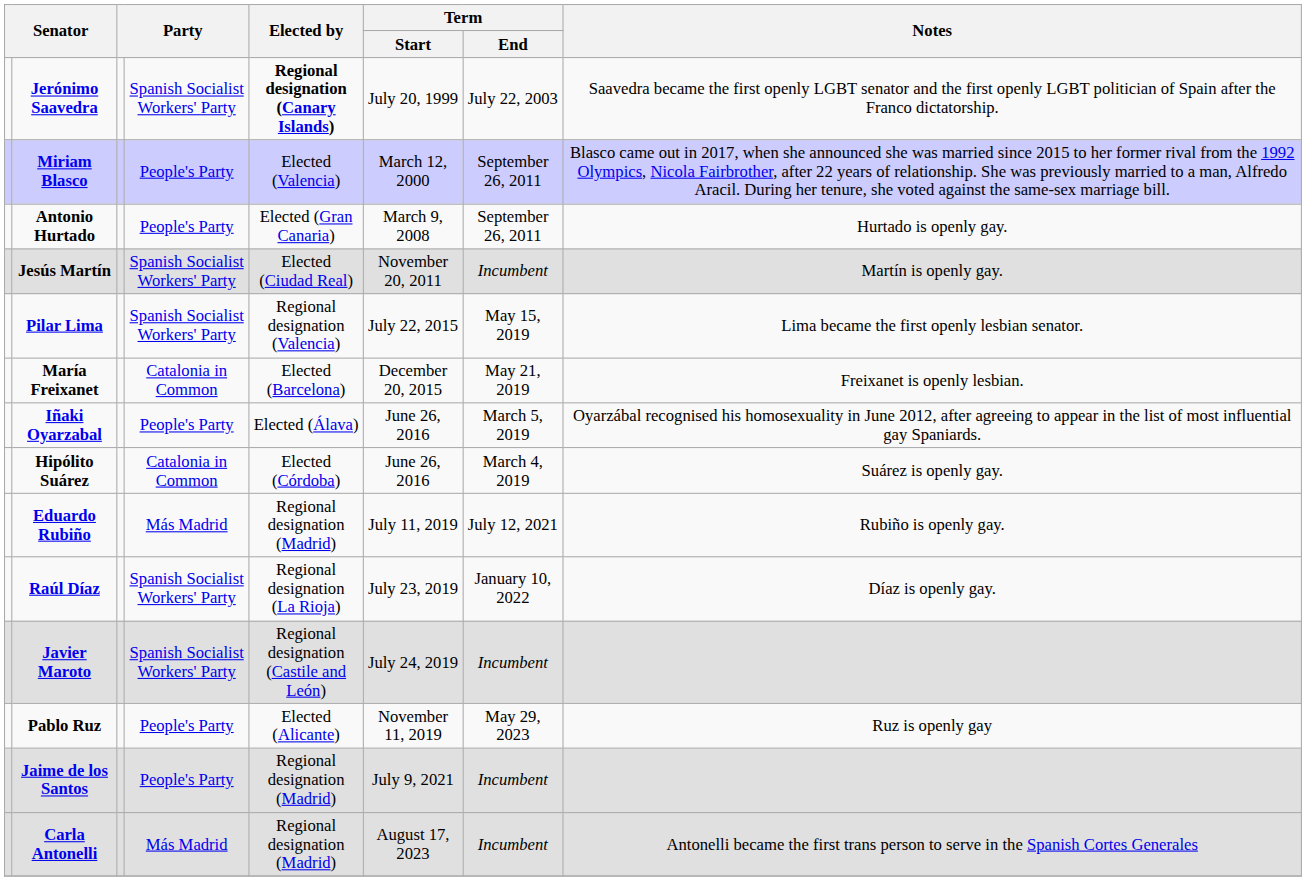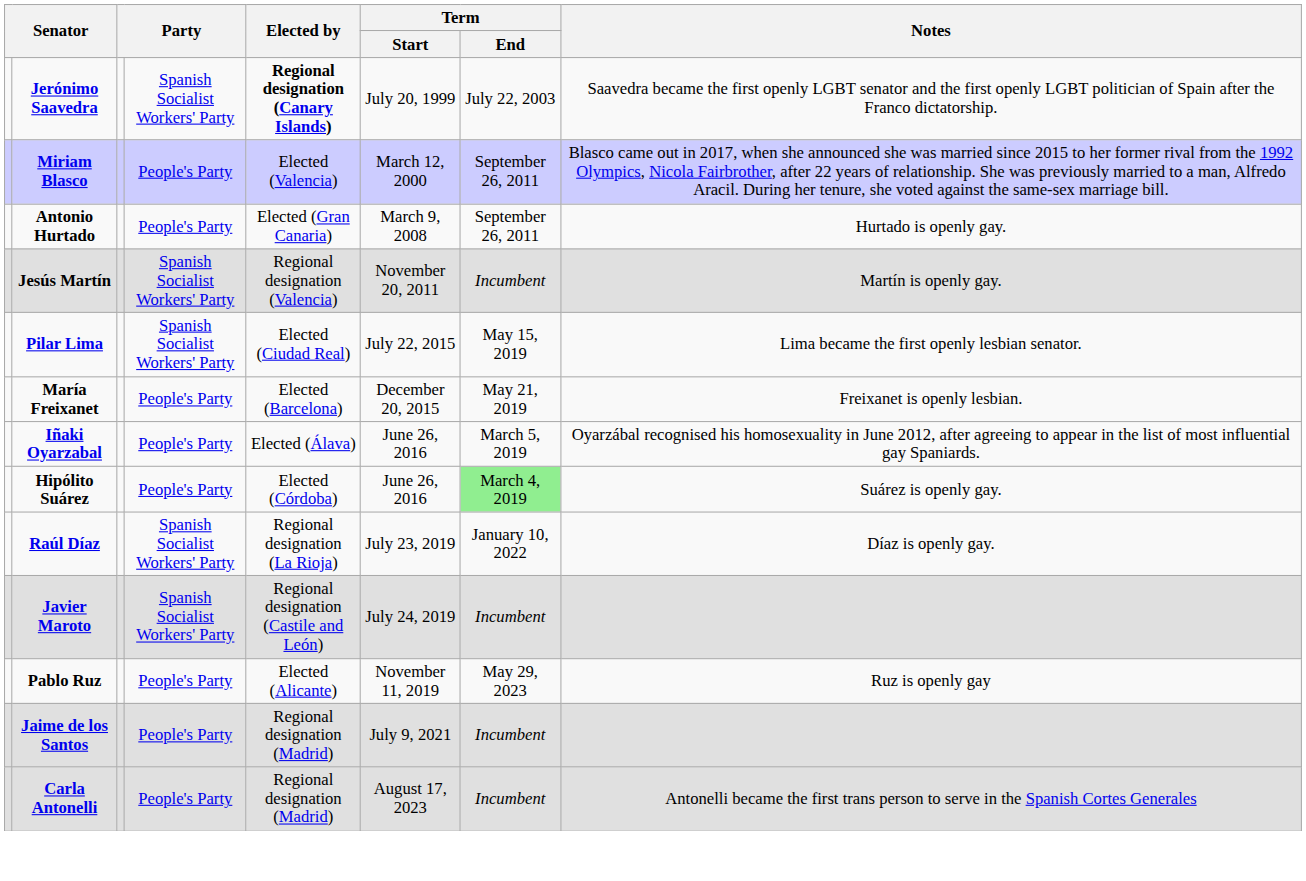Jesús Martín | Elected by: Elected (Ciudad Real) -> Regional designation (Valencia)
Pilar Lima | Elected by: Regional designation (Valencia) -> Elected (Ciudad Real)
María Freixanet | column 4: Catalonia in Common -> People's Party
Hipólito Suárez | column 4: Catalonia in Common -> People's Party
Hipólito Suárez | Term / End: no background -> lightgreen background
- row: Eduardo Rubiño | Más Madrid | Regional designation (Madrid) | July 11, 2019 | July 12, 2021 | Rubiño is openly gay.
Carla Antonelli | column 4: Más Madrid -> People's Party
